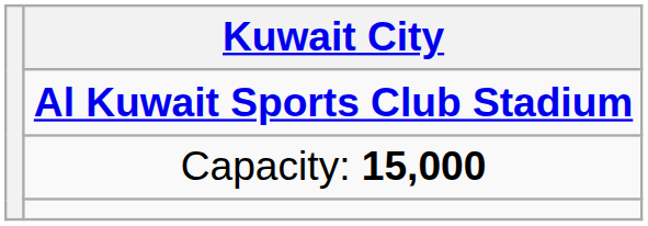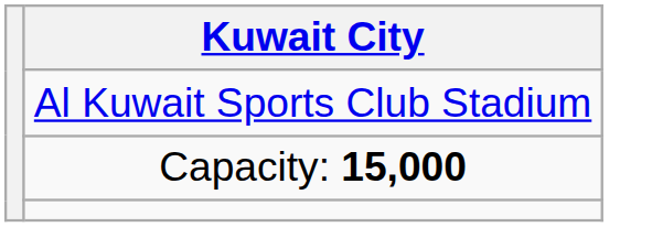Al Kuwait Sports Club Stadium | Kuwait City: bold -> normal
